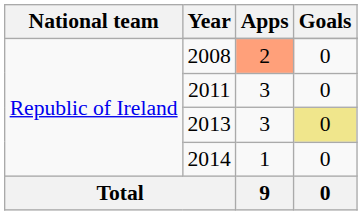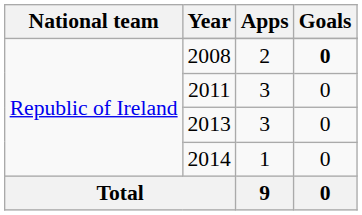2008 | Apps: lightsalmon background -> no background
2008 | Goals: normal -> bold
2013 | Goals: khaki background -> no background
